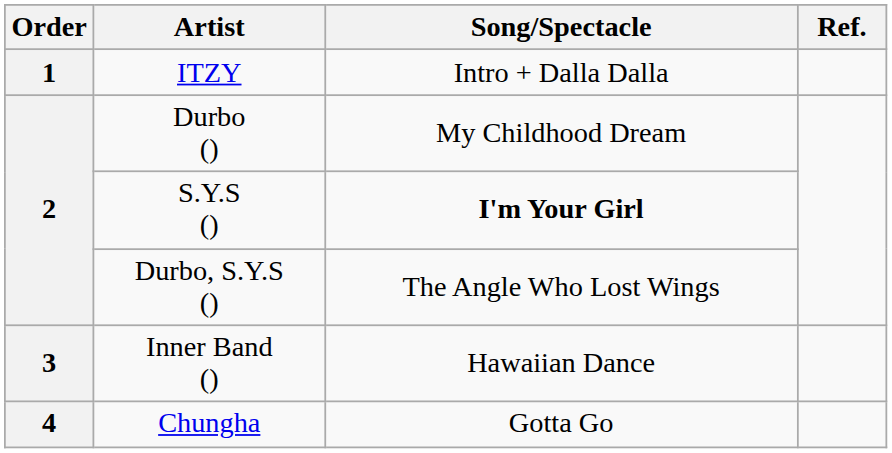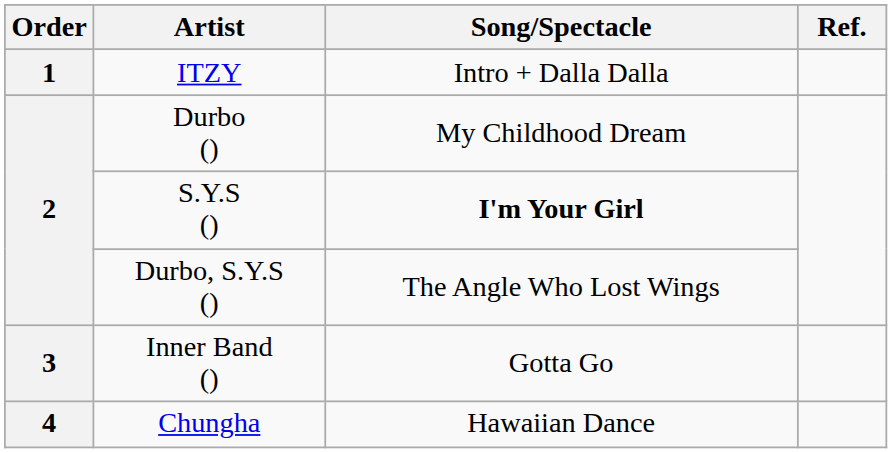Inner Band () | Song/Spectacle: Hawaiian Dance -> Gotta Go
Chungha | Song/Spectacle: Gotta Go -> Hawaiian Dance
